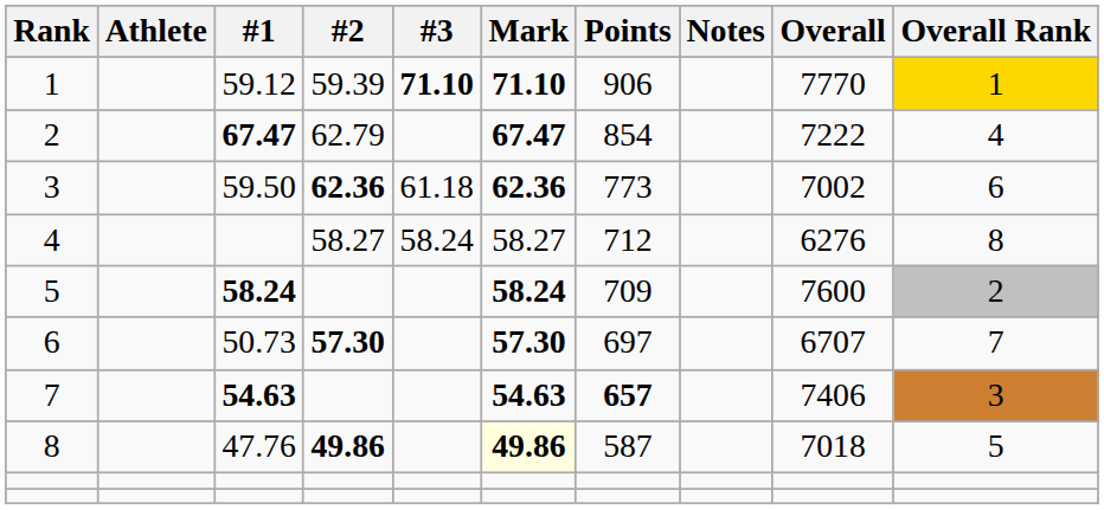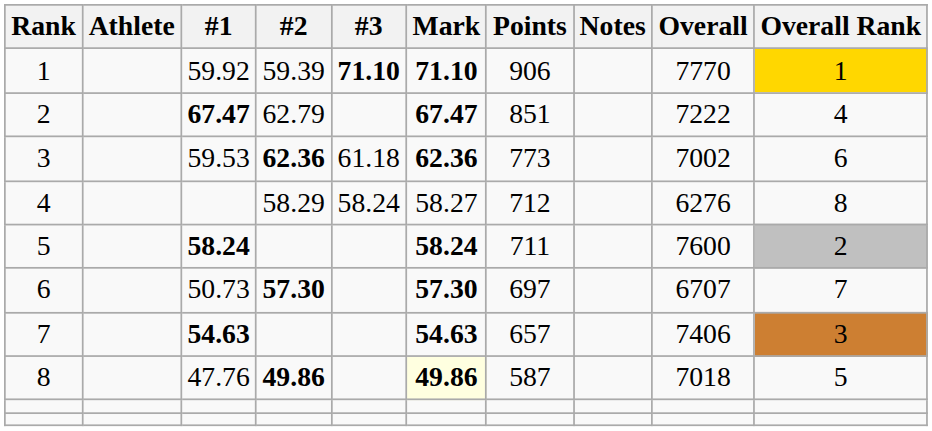row 2 | #1: 59.12 -> 59.92
row 3 | Points: 854 -> 851
row 4 | #1: 59.50 -> 59.53
row 5 | #2: 58.27 -> 58.29
row 6 | Points: 709 -> 711
row 8 | Points: bold -> normal
